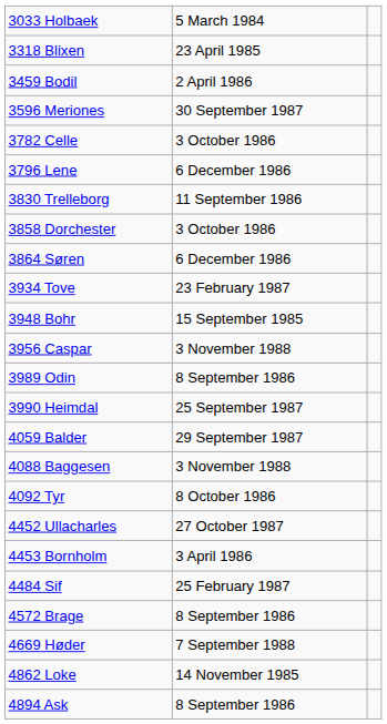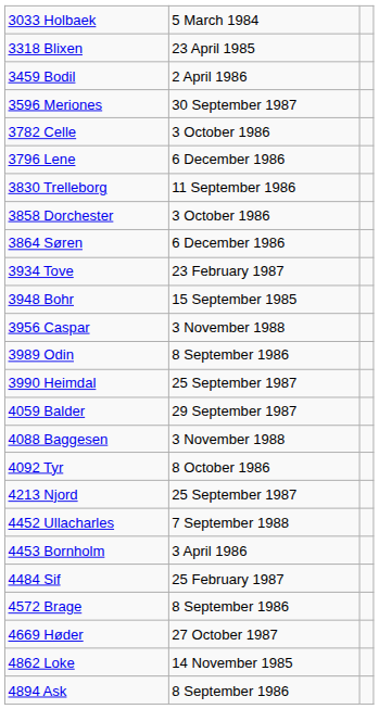+ row: 4213 Njord | 25 September 1987
4452 Ullacharles | column 2: 27 October 1987 -> 7 September 1988
4669 Høder | column 2: 7 September 1988 -> 27 October 1987
